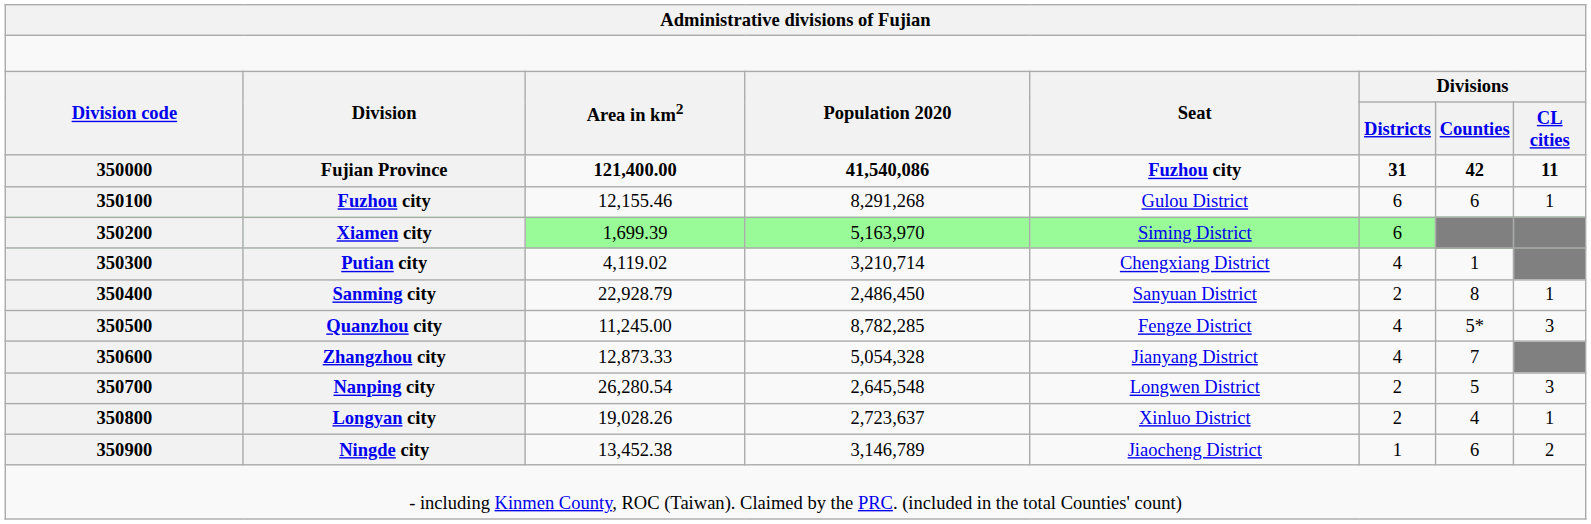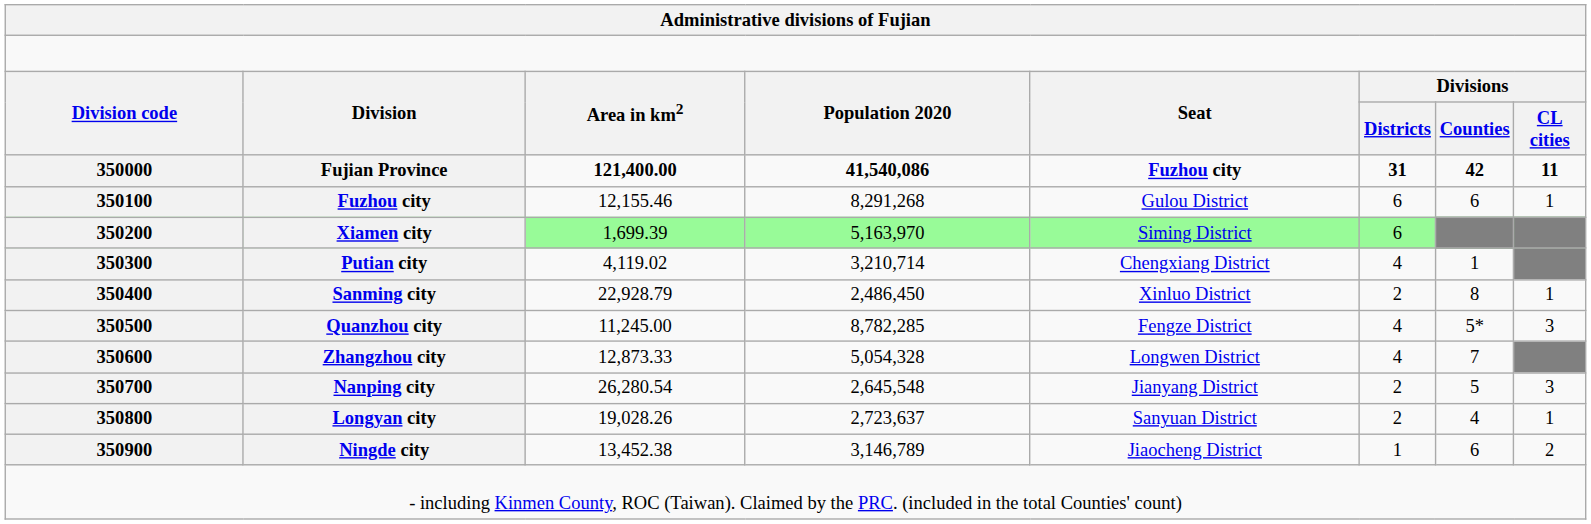Sanming city | column 5: Sanyuan District -> Xinluo District
Zhangzhou city | column 5: Jianyang District -> Longwen District
Nanping city | column 5: Longwen District -> Jianyang District
Longyan city | column 5: Xinluo District -> Sanyuan District
